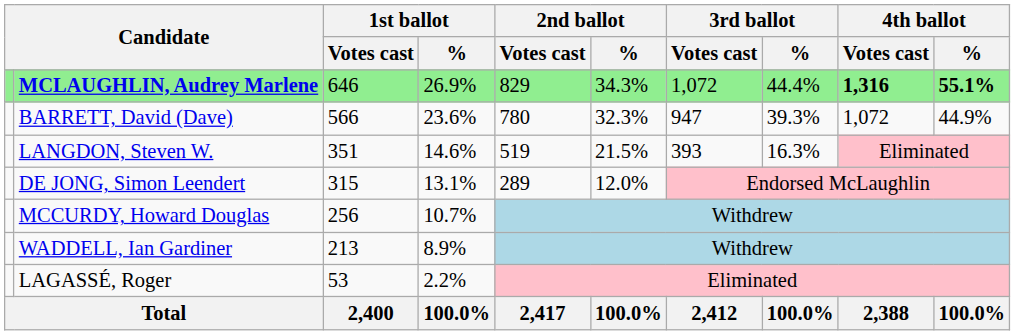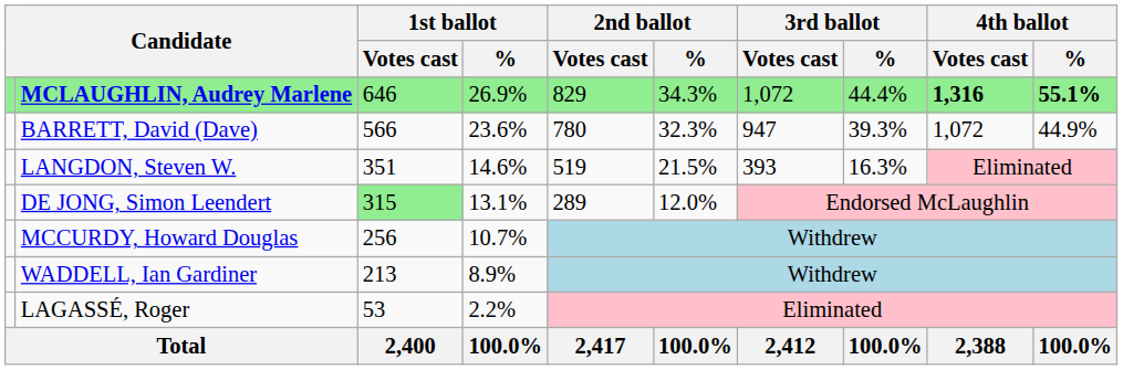DE JONG, Simon Leendert | 1st ballot / Votes cast: no background -> lightgreen background
